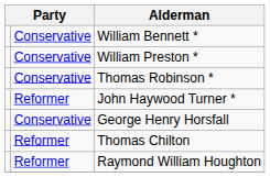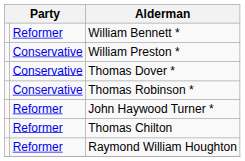William Bennett * | column 2: Conservative -> Reformer
+ row: Conservative | Thomas Dover *
- row: Conservative | George Henry Horsfall
